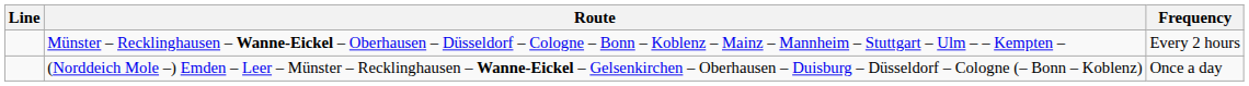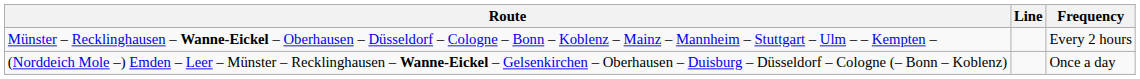columns swapped: Line <-> Route
